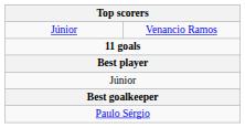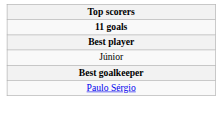- row: Júnior | Venancio Ramos
